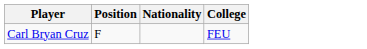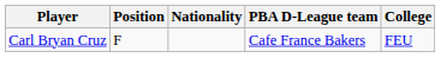+ column: PBA D-League team | Cafe France Bakers
